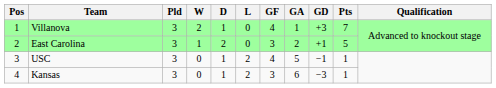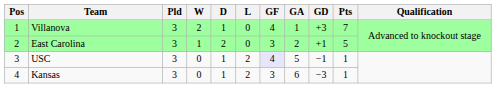USC | GF: no background -> lavender background
